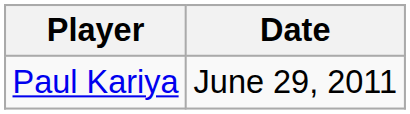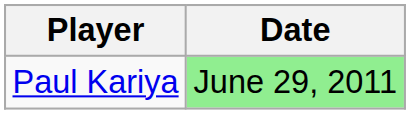Paul Kariya | Date: no background -> lightgreen background
